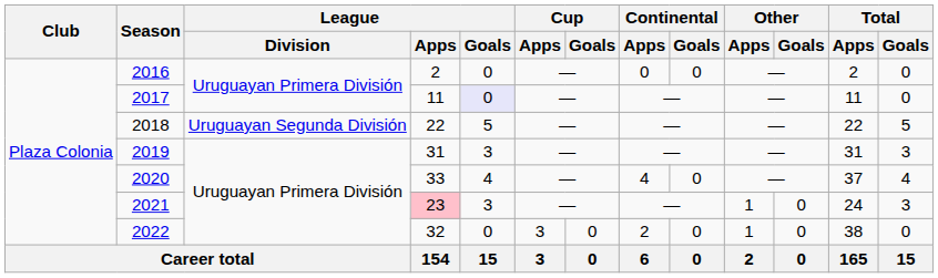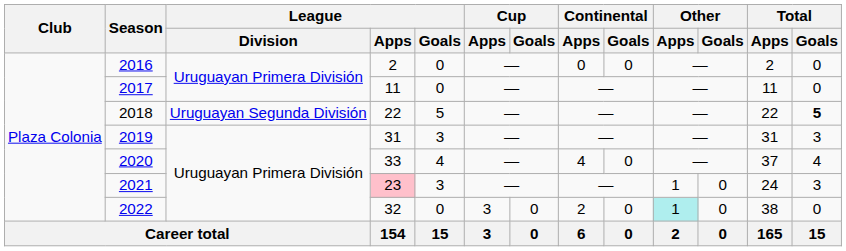2017 | League / Goals: lavender background -> no background
2018 | Total / Goals: normal -> bold
2022 | Other / Apps: no background -> paleturquoise background
